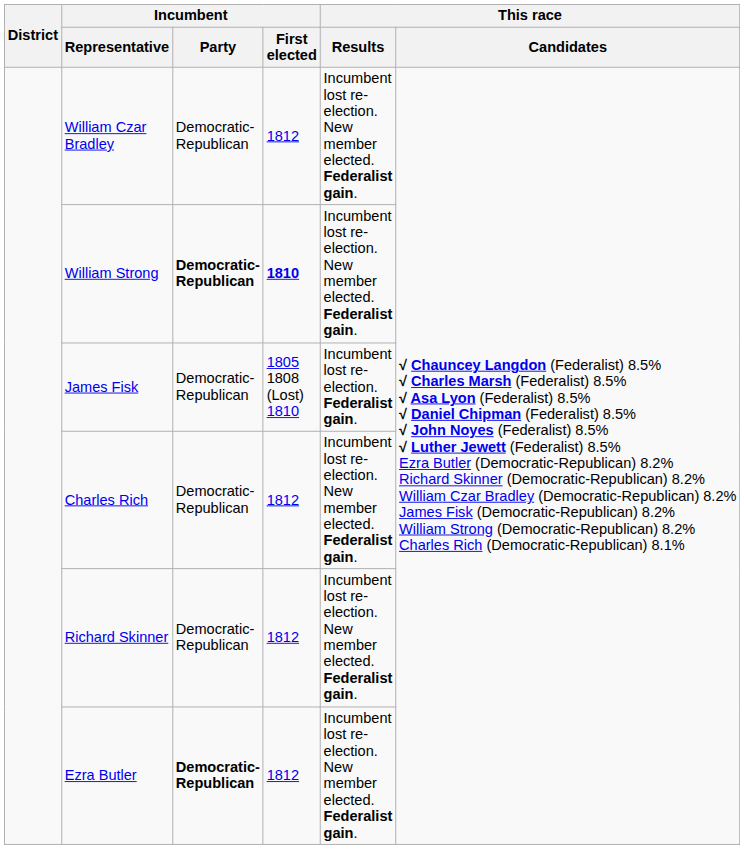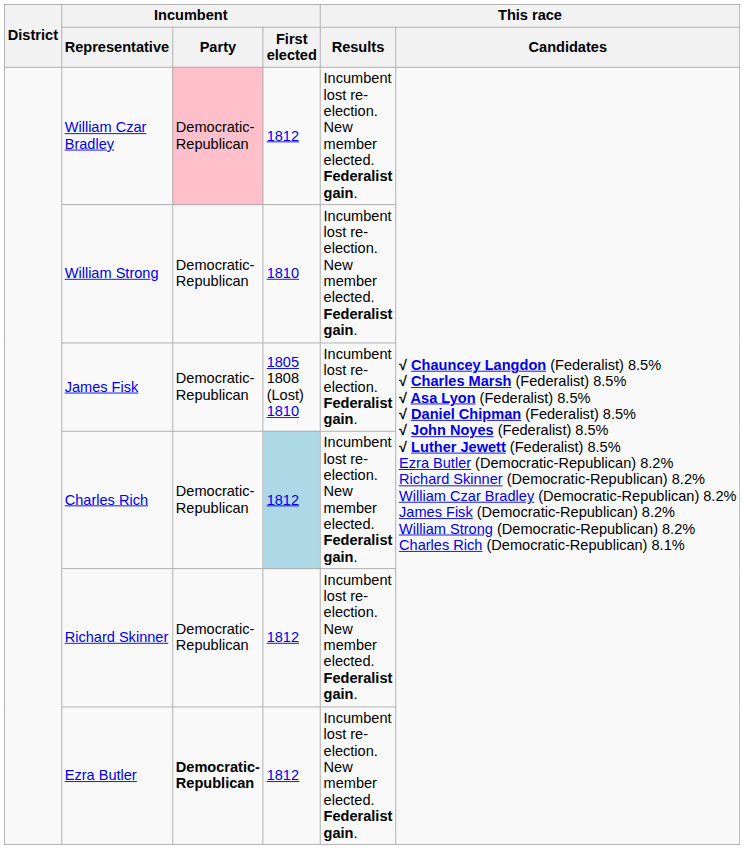William Czar Bradley | Incumbent / Party: no background -> pink background
William Strong | Incumbent / Party: bold -> normal
William Strong | Incumbent / First elected: bold -> normal
Charles Rich | Incumbent / First elected: no background -> lightblue background
